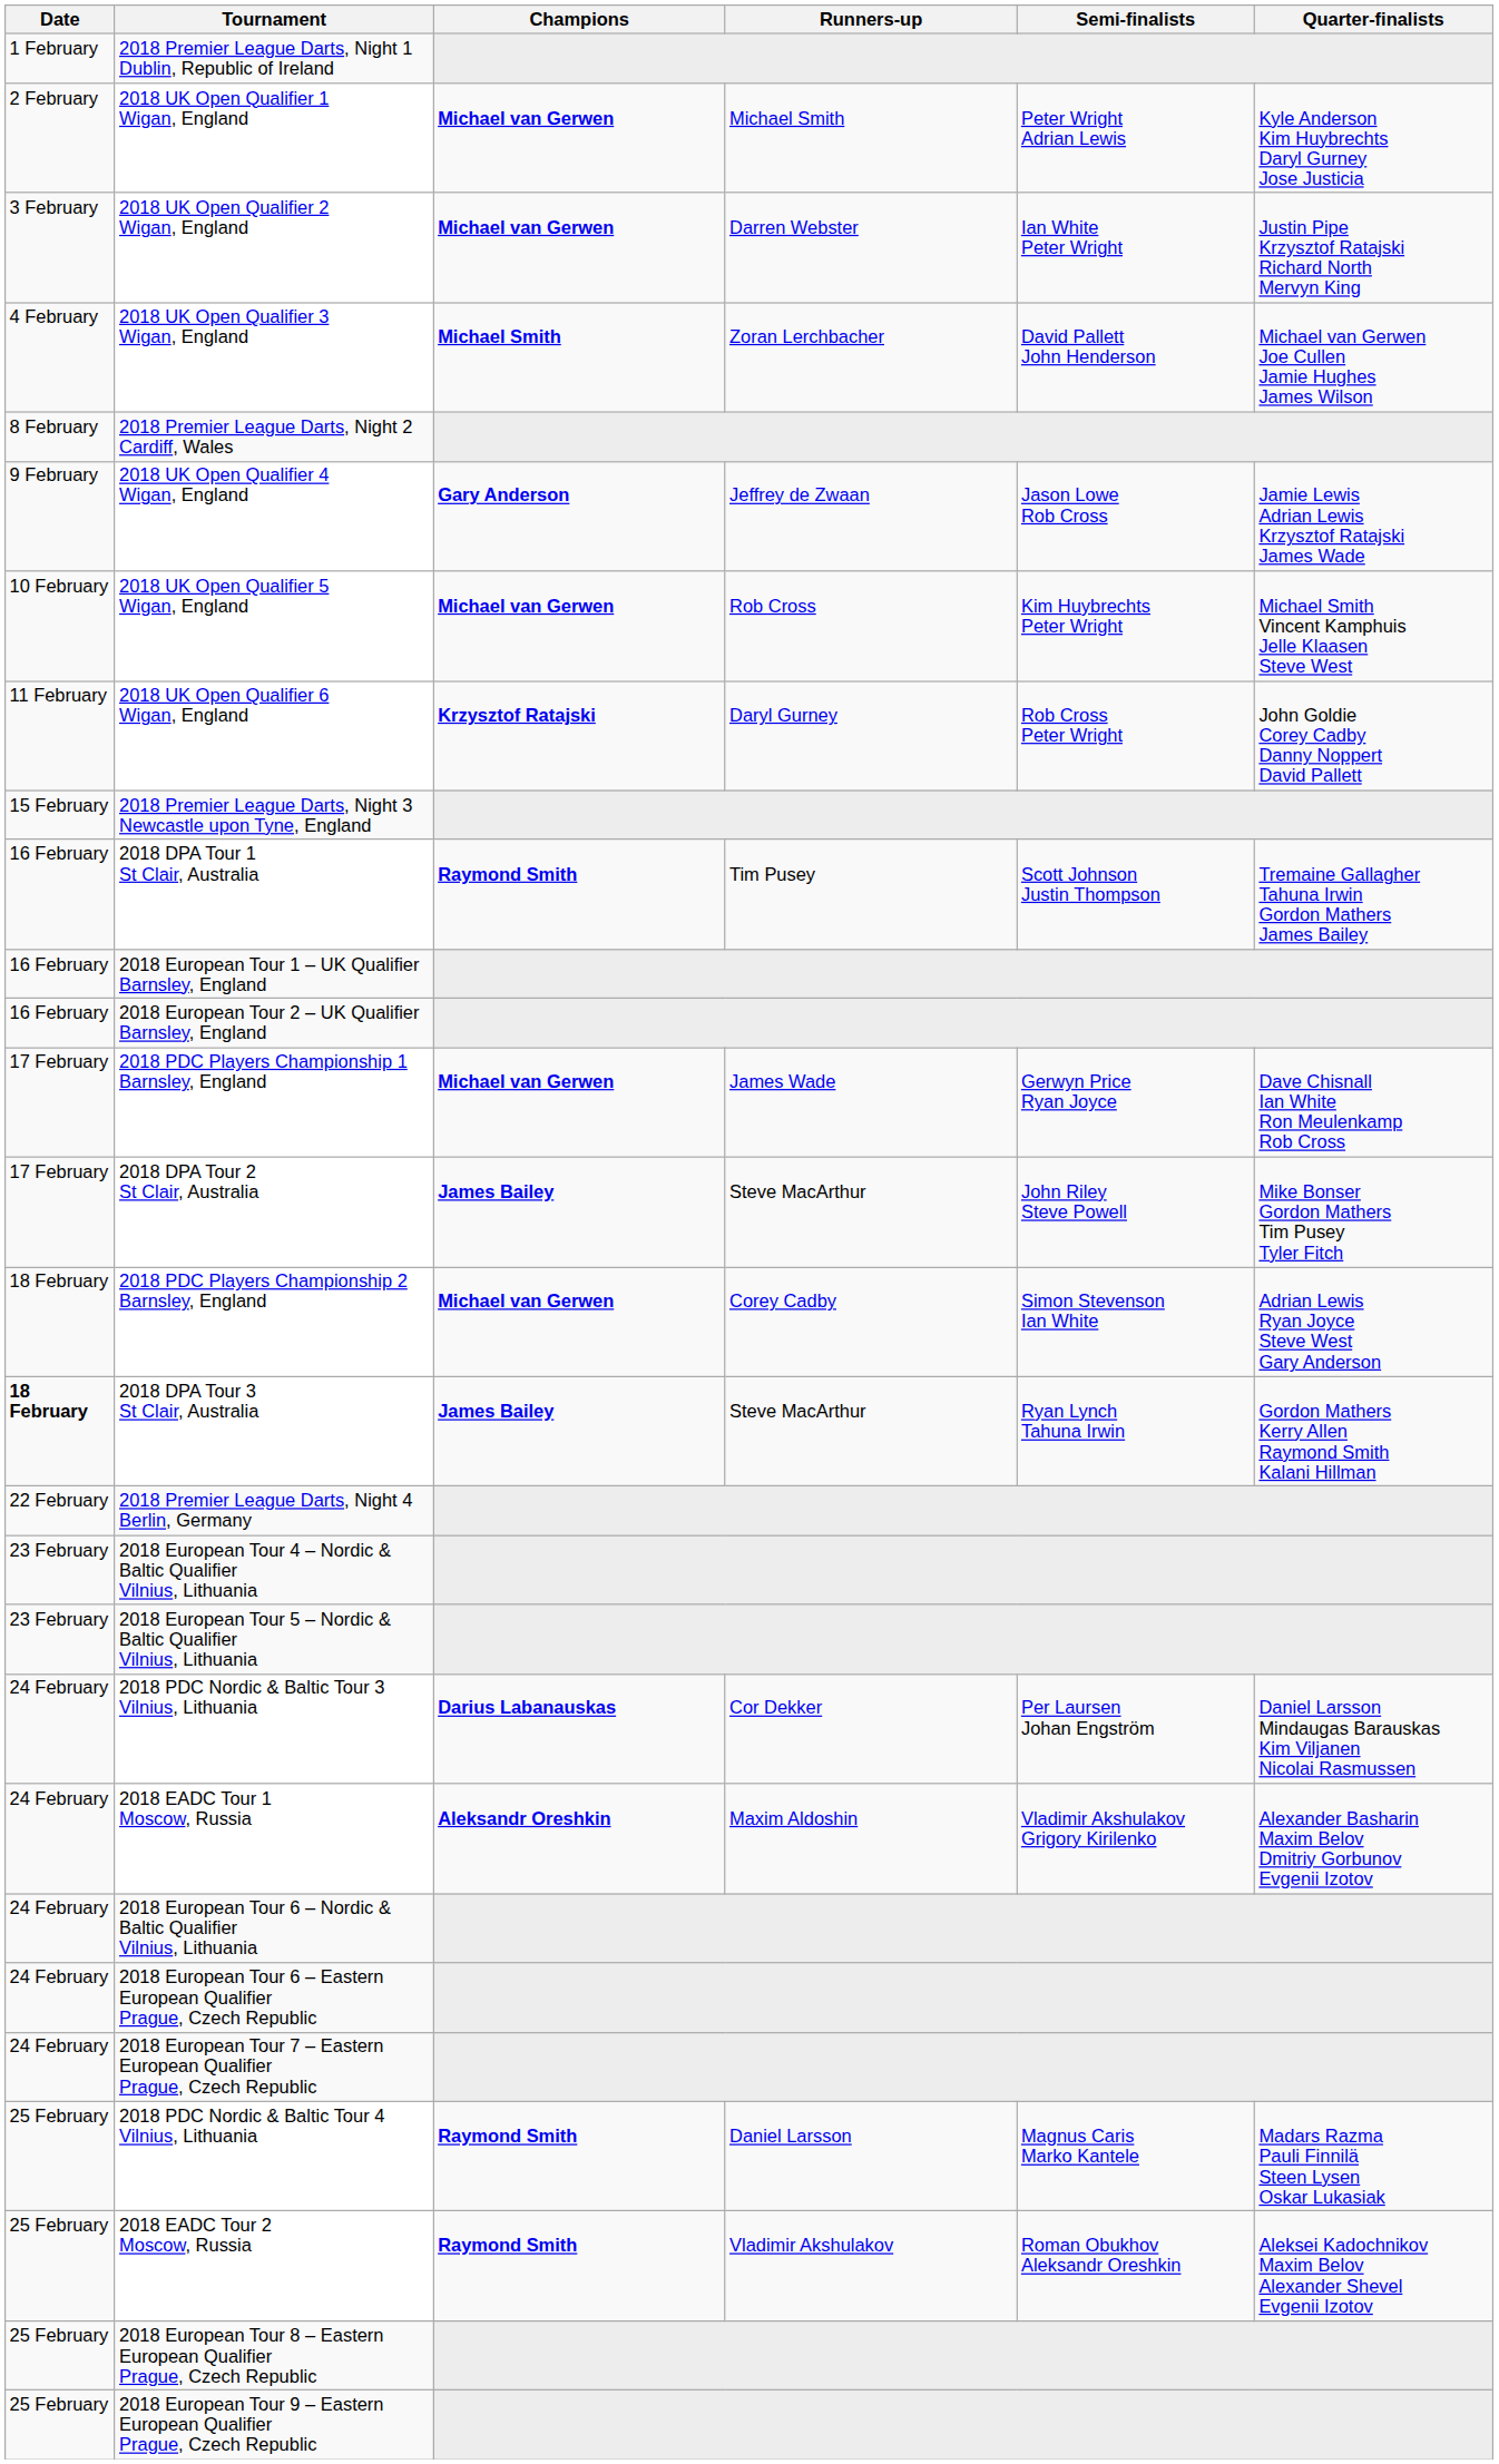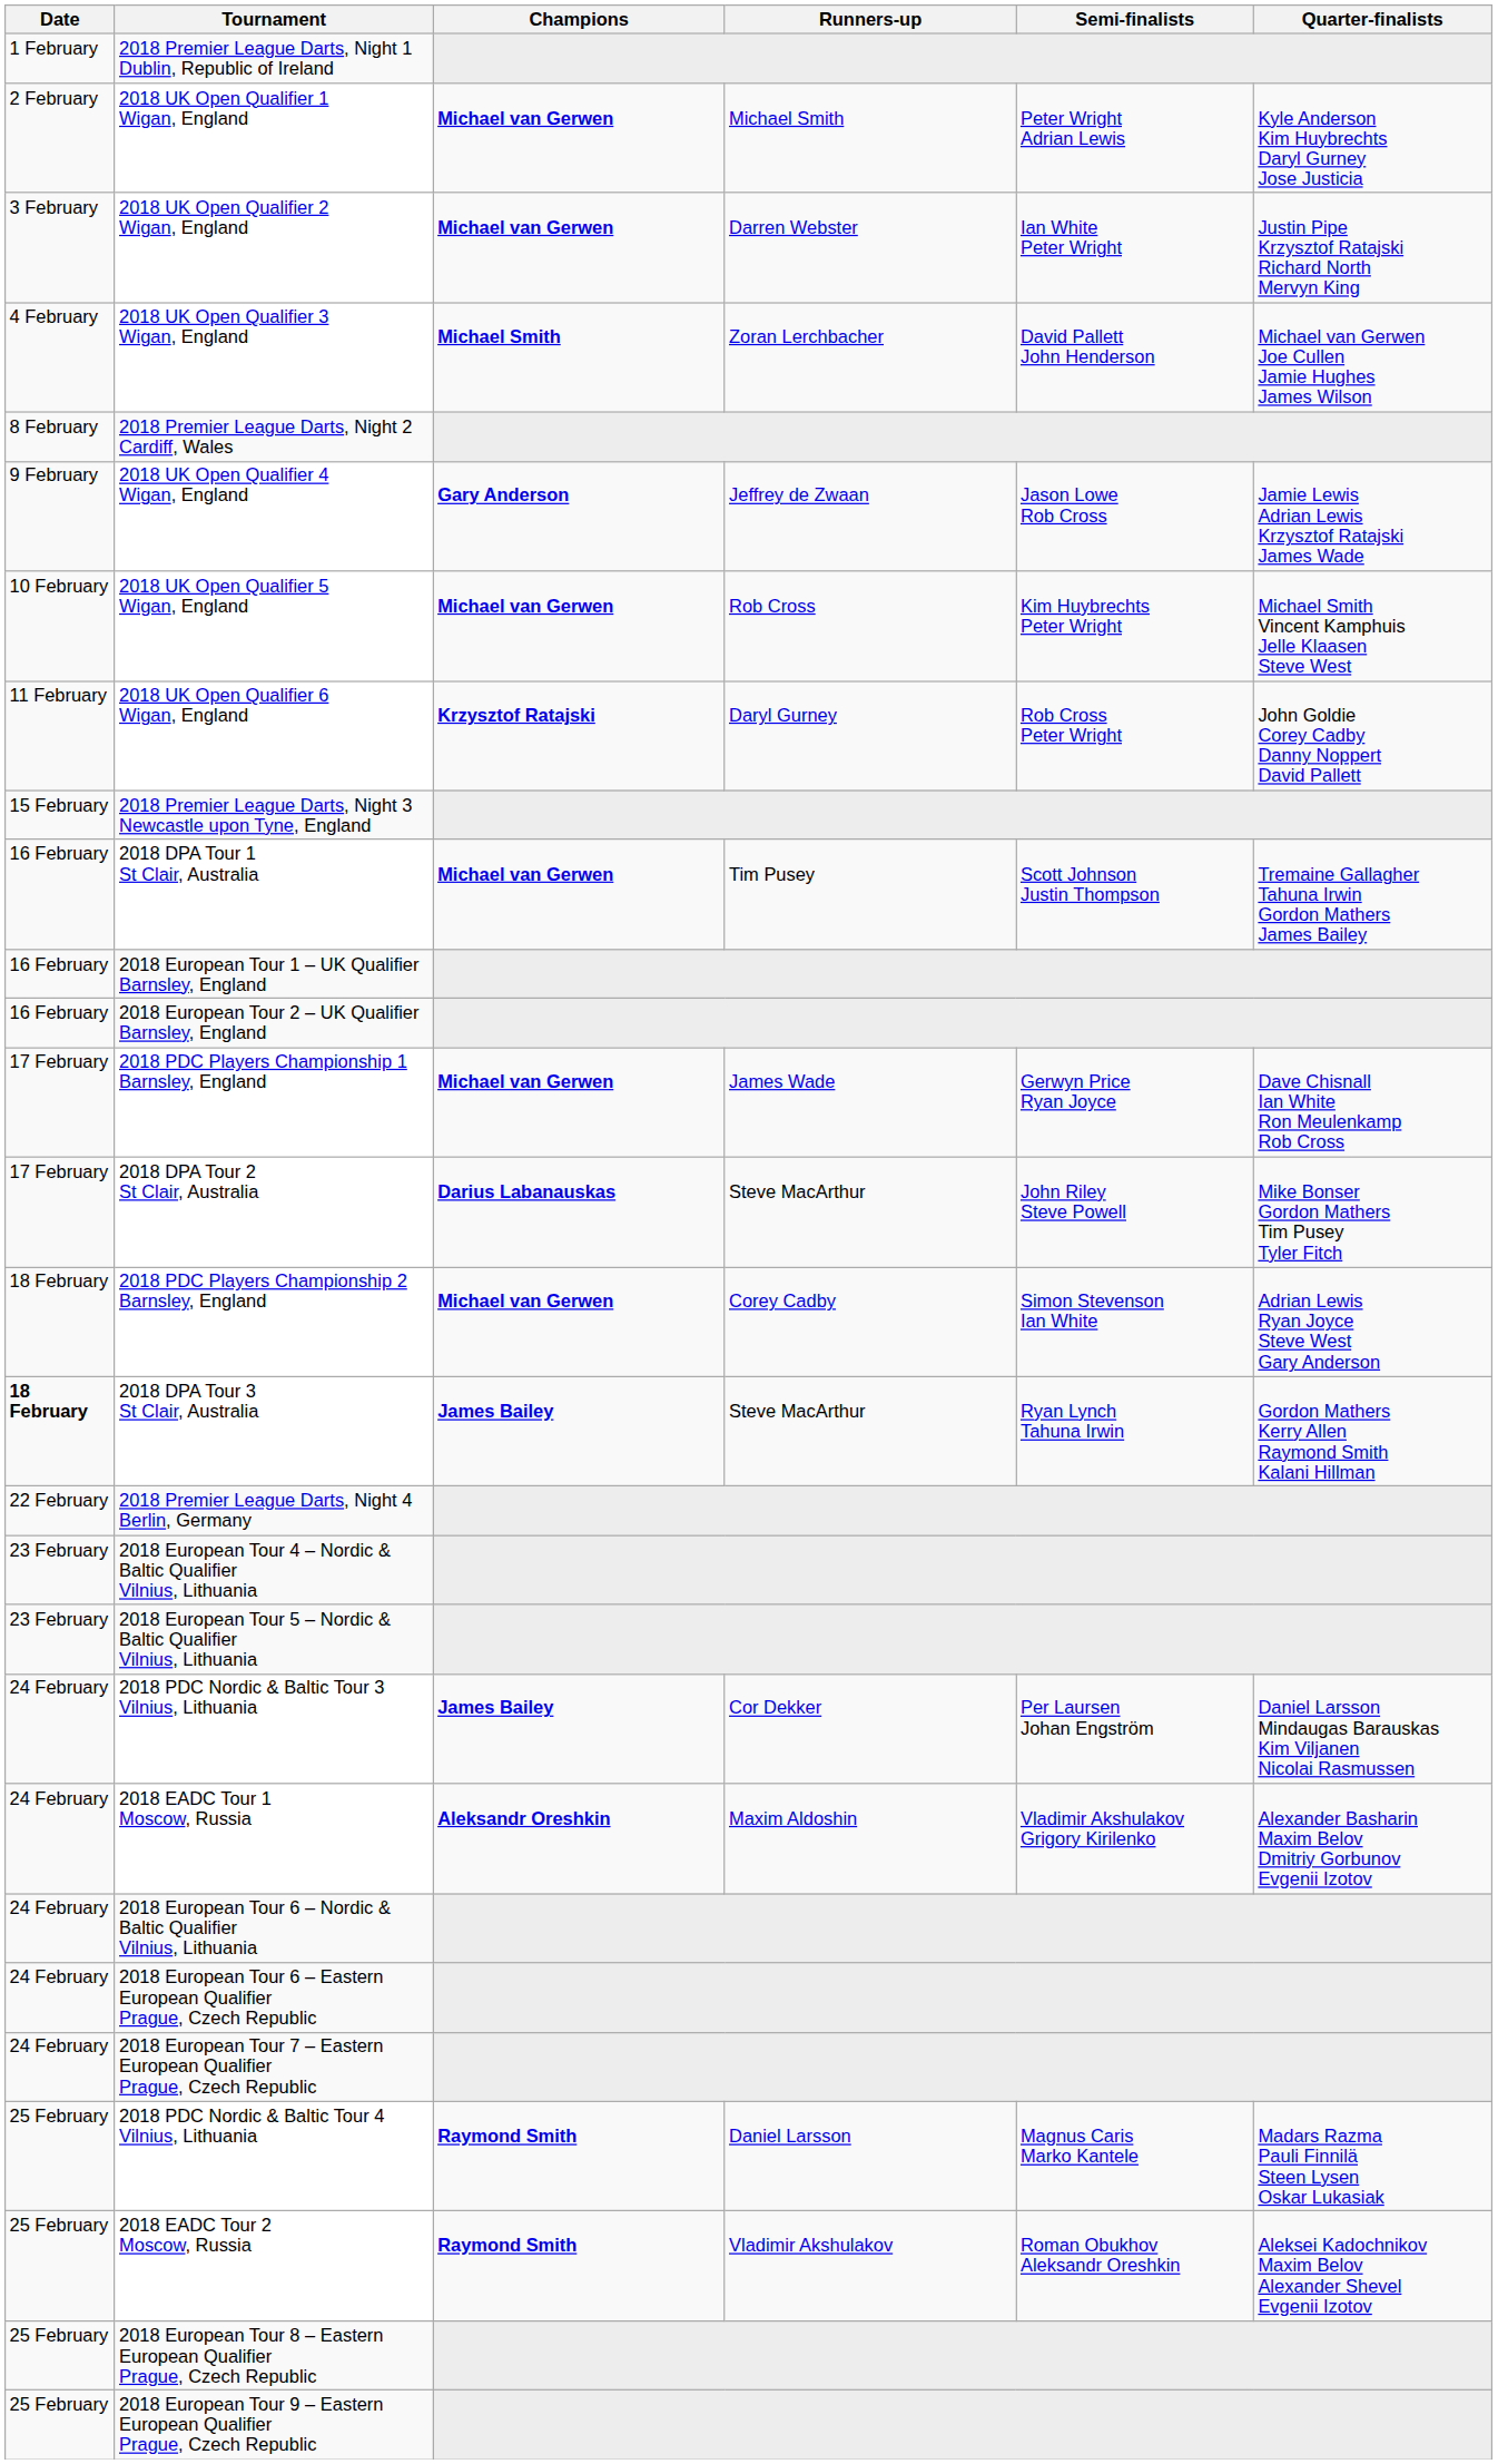2018 DPA Tour 1 St Clair, Australia | Champions: Raymond Smith -> Michael van Gerwen
2018 DPA Tour 2 St Clair, Australia | Champions: James Bailey -> Darius Labanauskas
2018 PDC Nordic & Baltic Tour 3 Vilnius, Lithuania | Champions: Darius Labanauskas -> James Bailey
